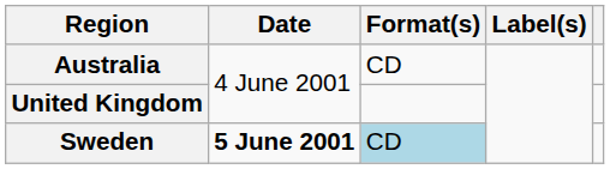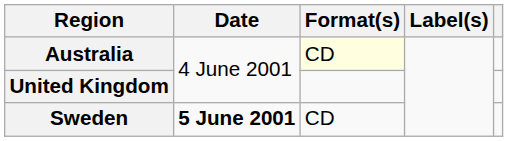Australia | Format(s): no background -> lightyellow background
Sweden | Format(s): lightblue background -> no background
